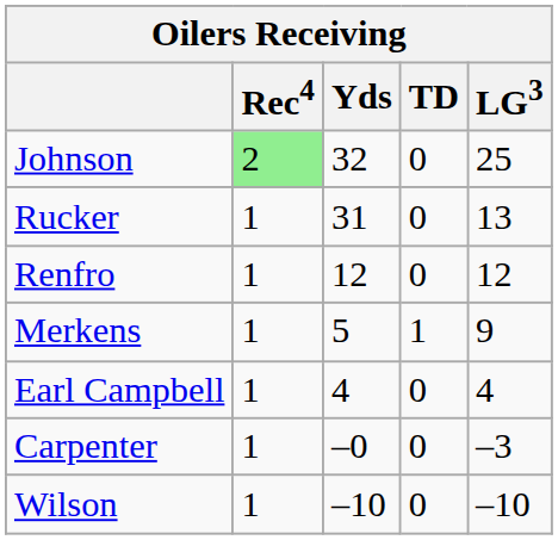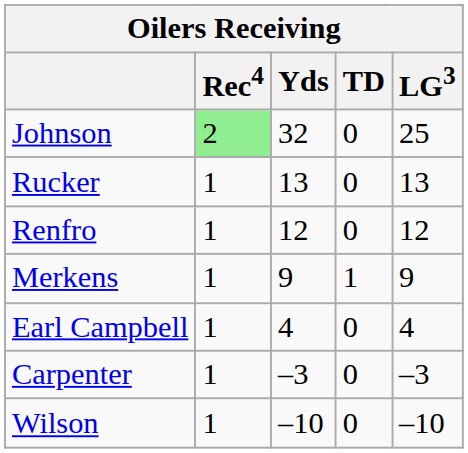Rucker | Yds: 31 -> 13
Merkens | Yds: 5 -> 9
Carpenter | Yds: –0 -> –3
